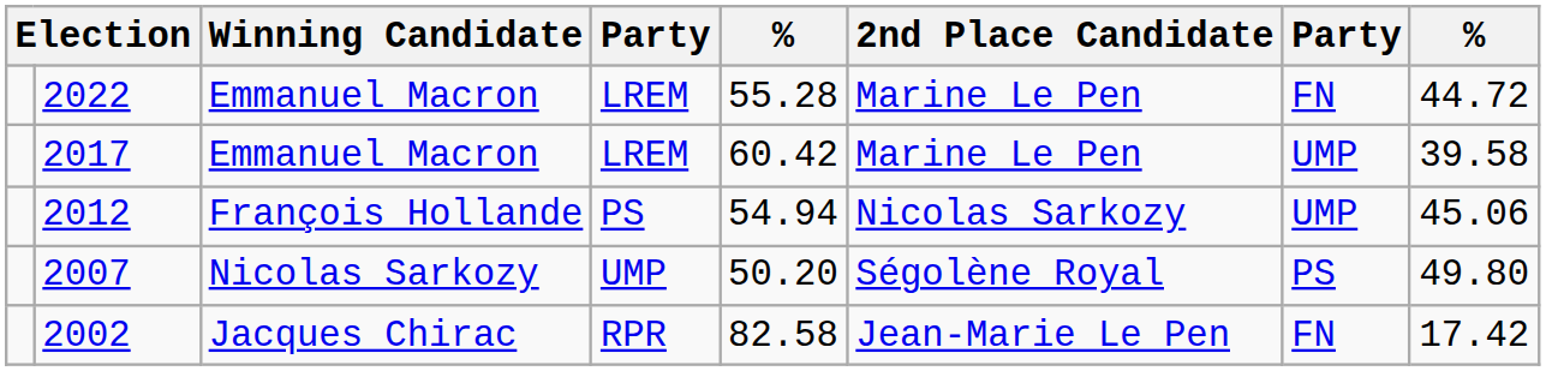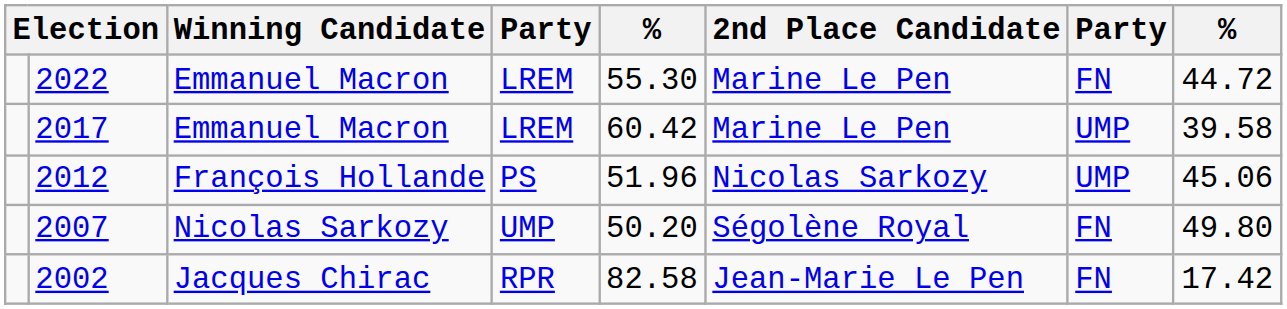2022 | column 5: 55.28 -> 55.30
2012 | column 5: 54.94 -> 51.96
2007 | column 7: PS -> FN
